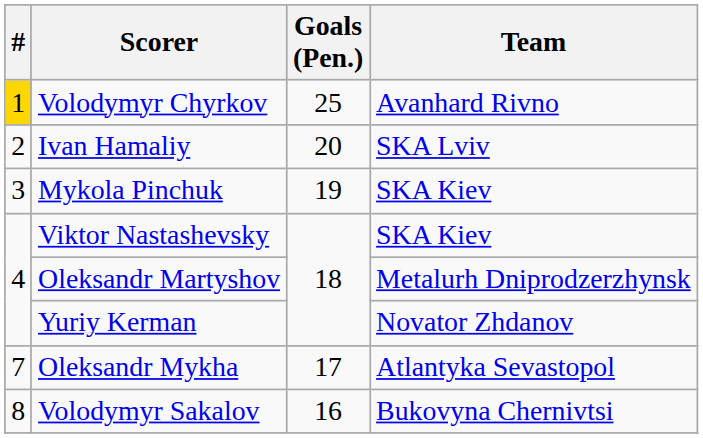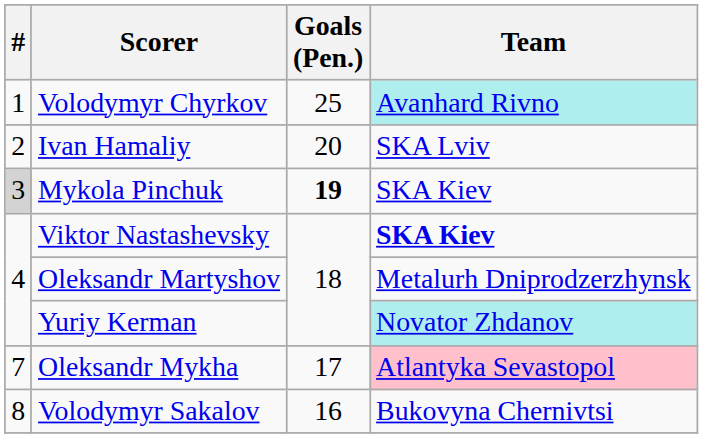Volodymyr Chyrkov | #: gold background -> no background
Volodymyr Chyrkov | Team: no background -> paleturquoise background
Mykola Pinchuk | #: no background -> lightgrey background
Mykola Pinchuk | Goals (Pen.): normal -> bold
Viktor Nastashevsky | Team: normal -> bold
Yuriy Kerman | Team: no background -> paleturquoise background
Oleksandr Mykha | Team: no background -> pink background
